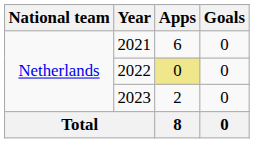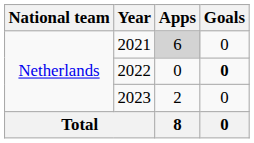2021 | Apps: no background -> lightgrey background
2022 | Apps: khaki background -> no background
2022 | Goals: normal -> bold
